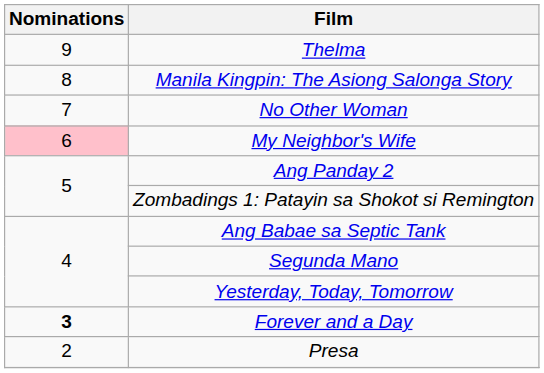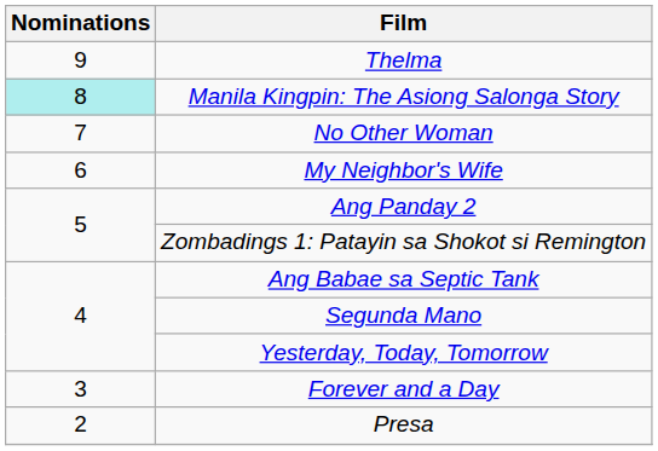Manila Kingpin: The Asiong Salonga Story | Nominations: no background -> paleturquoise background
My Neighbor's Wife | Nominations: pink background -> no background
Forever and a Day | Nominations: bold -> normal
